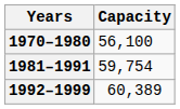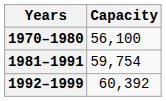1992–1999 | Capacity: 60,389 -> 60,392
